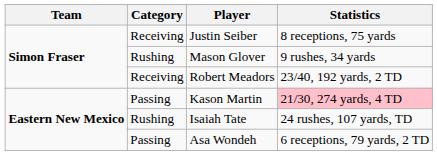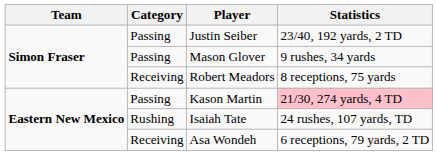Justin Seiber | Category: Receiving -> Passing
Justin Seiber | Statistics: 8 receptions, 75 yards -> 23/40, 192 yards, 2 TD
Mason Glover | Category: Rushing -> Passing
Robert Meadors | Statistics: 23/40, 192 yards, 2 TD -> 8 receptions, 75 yards
Asa Wondeh | Category: Passing -> Receiving
